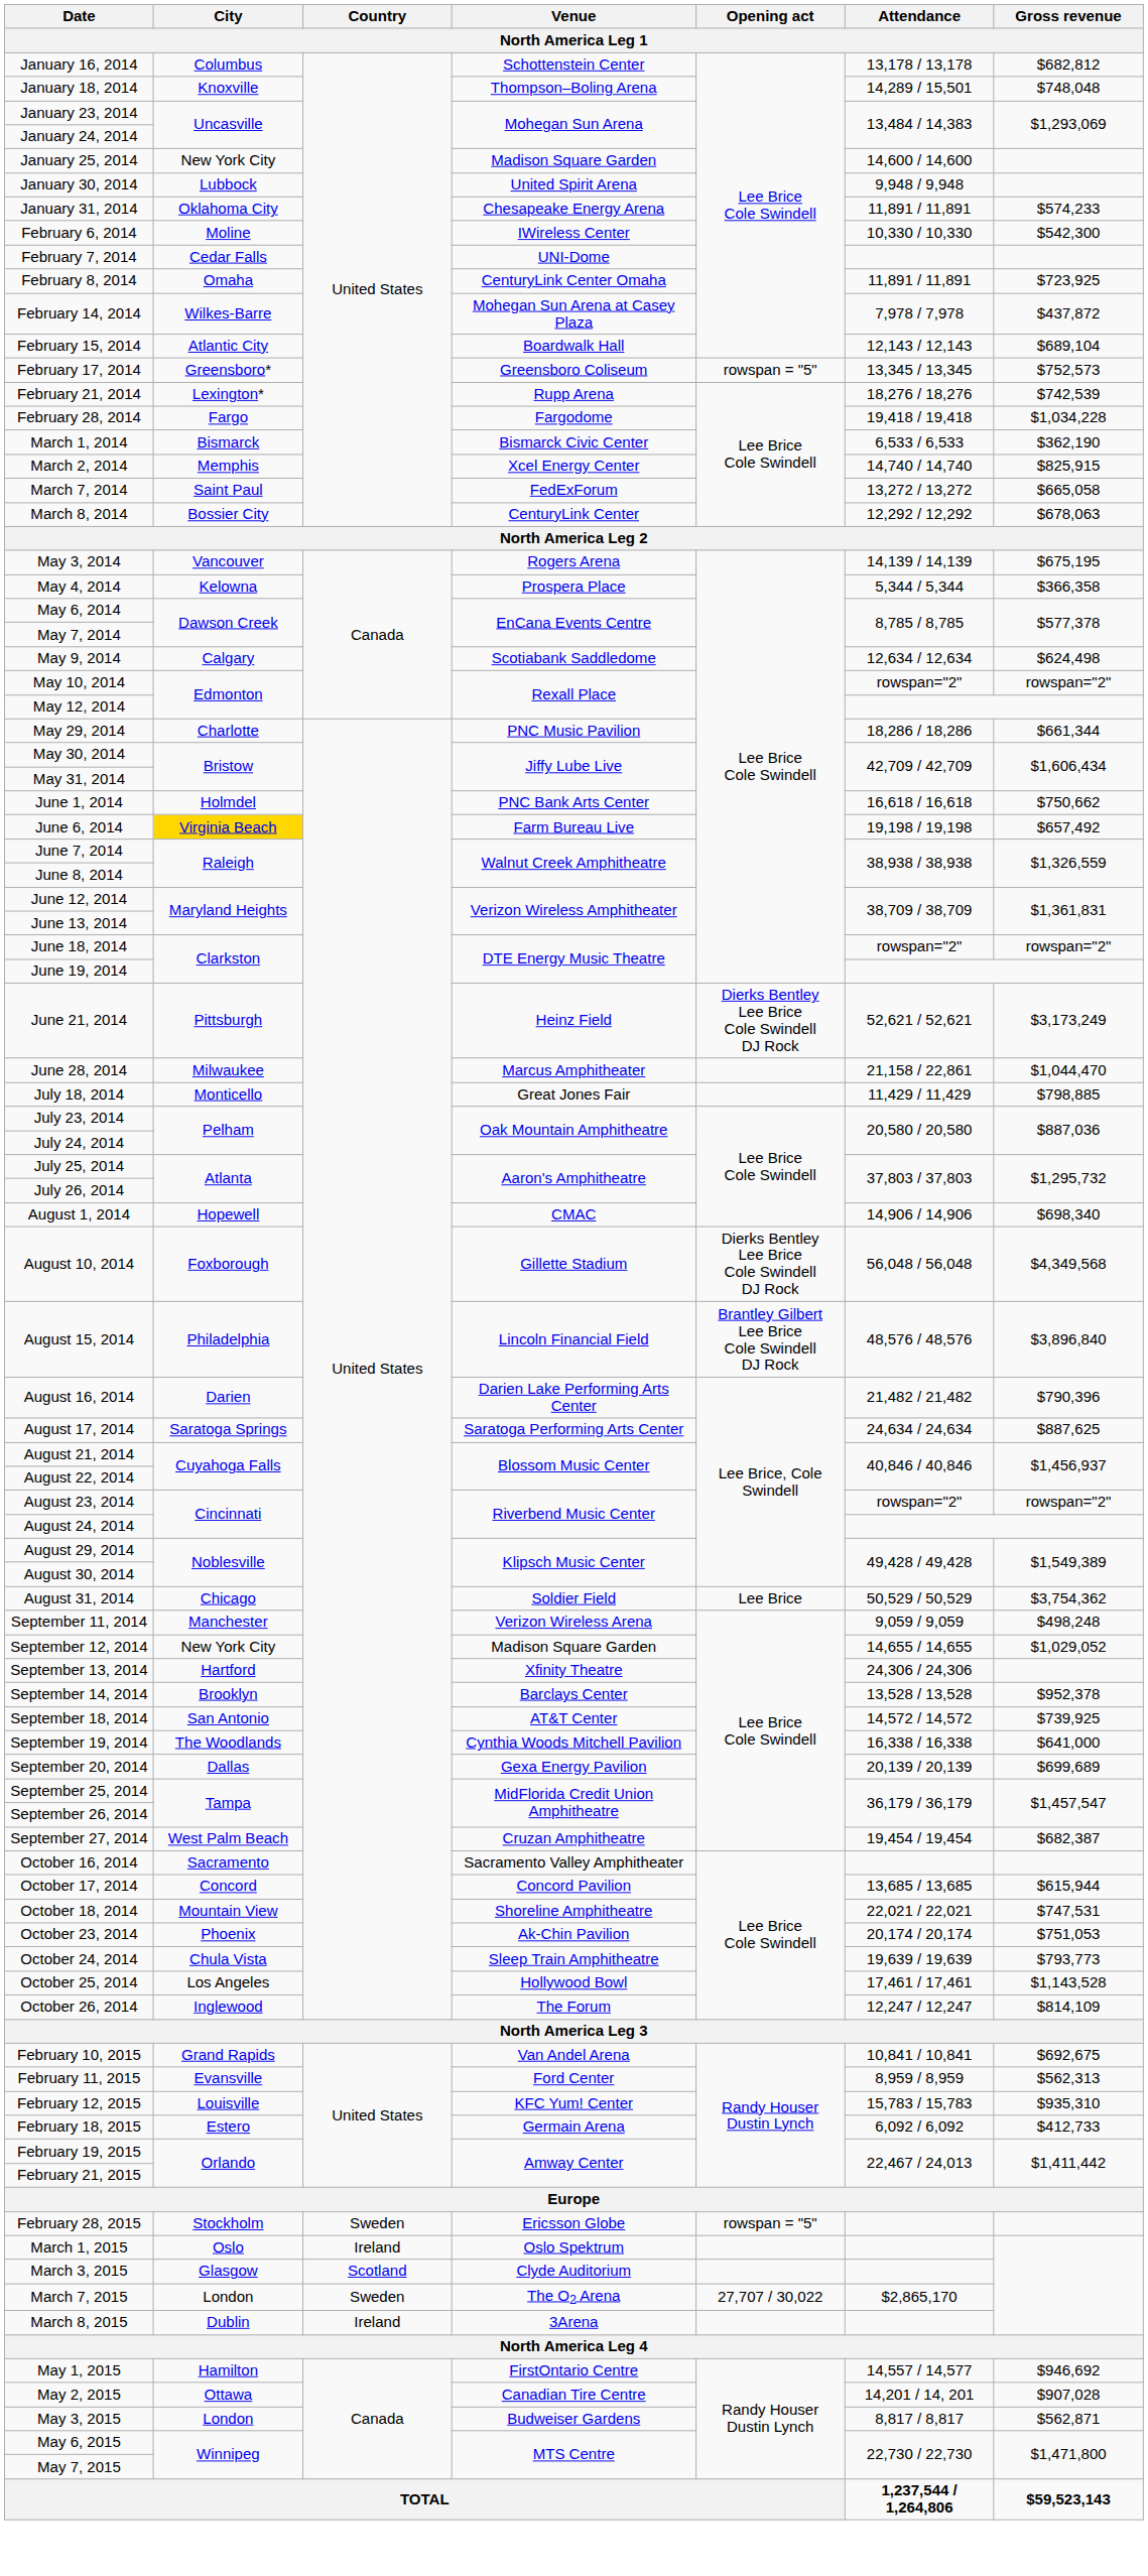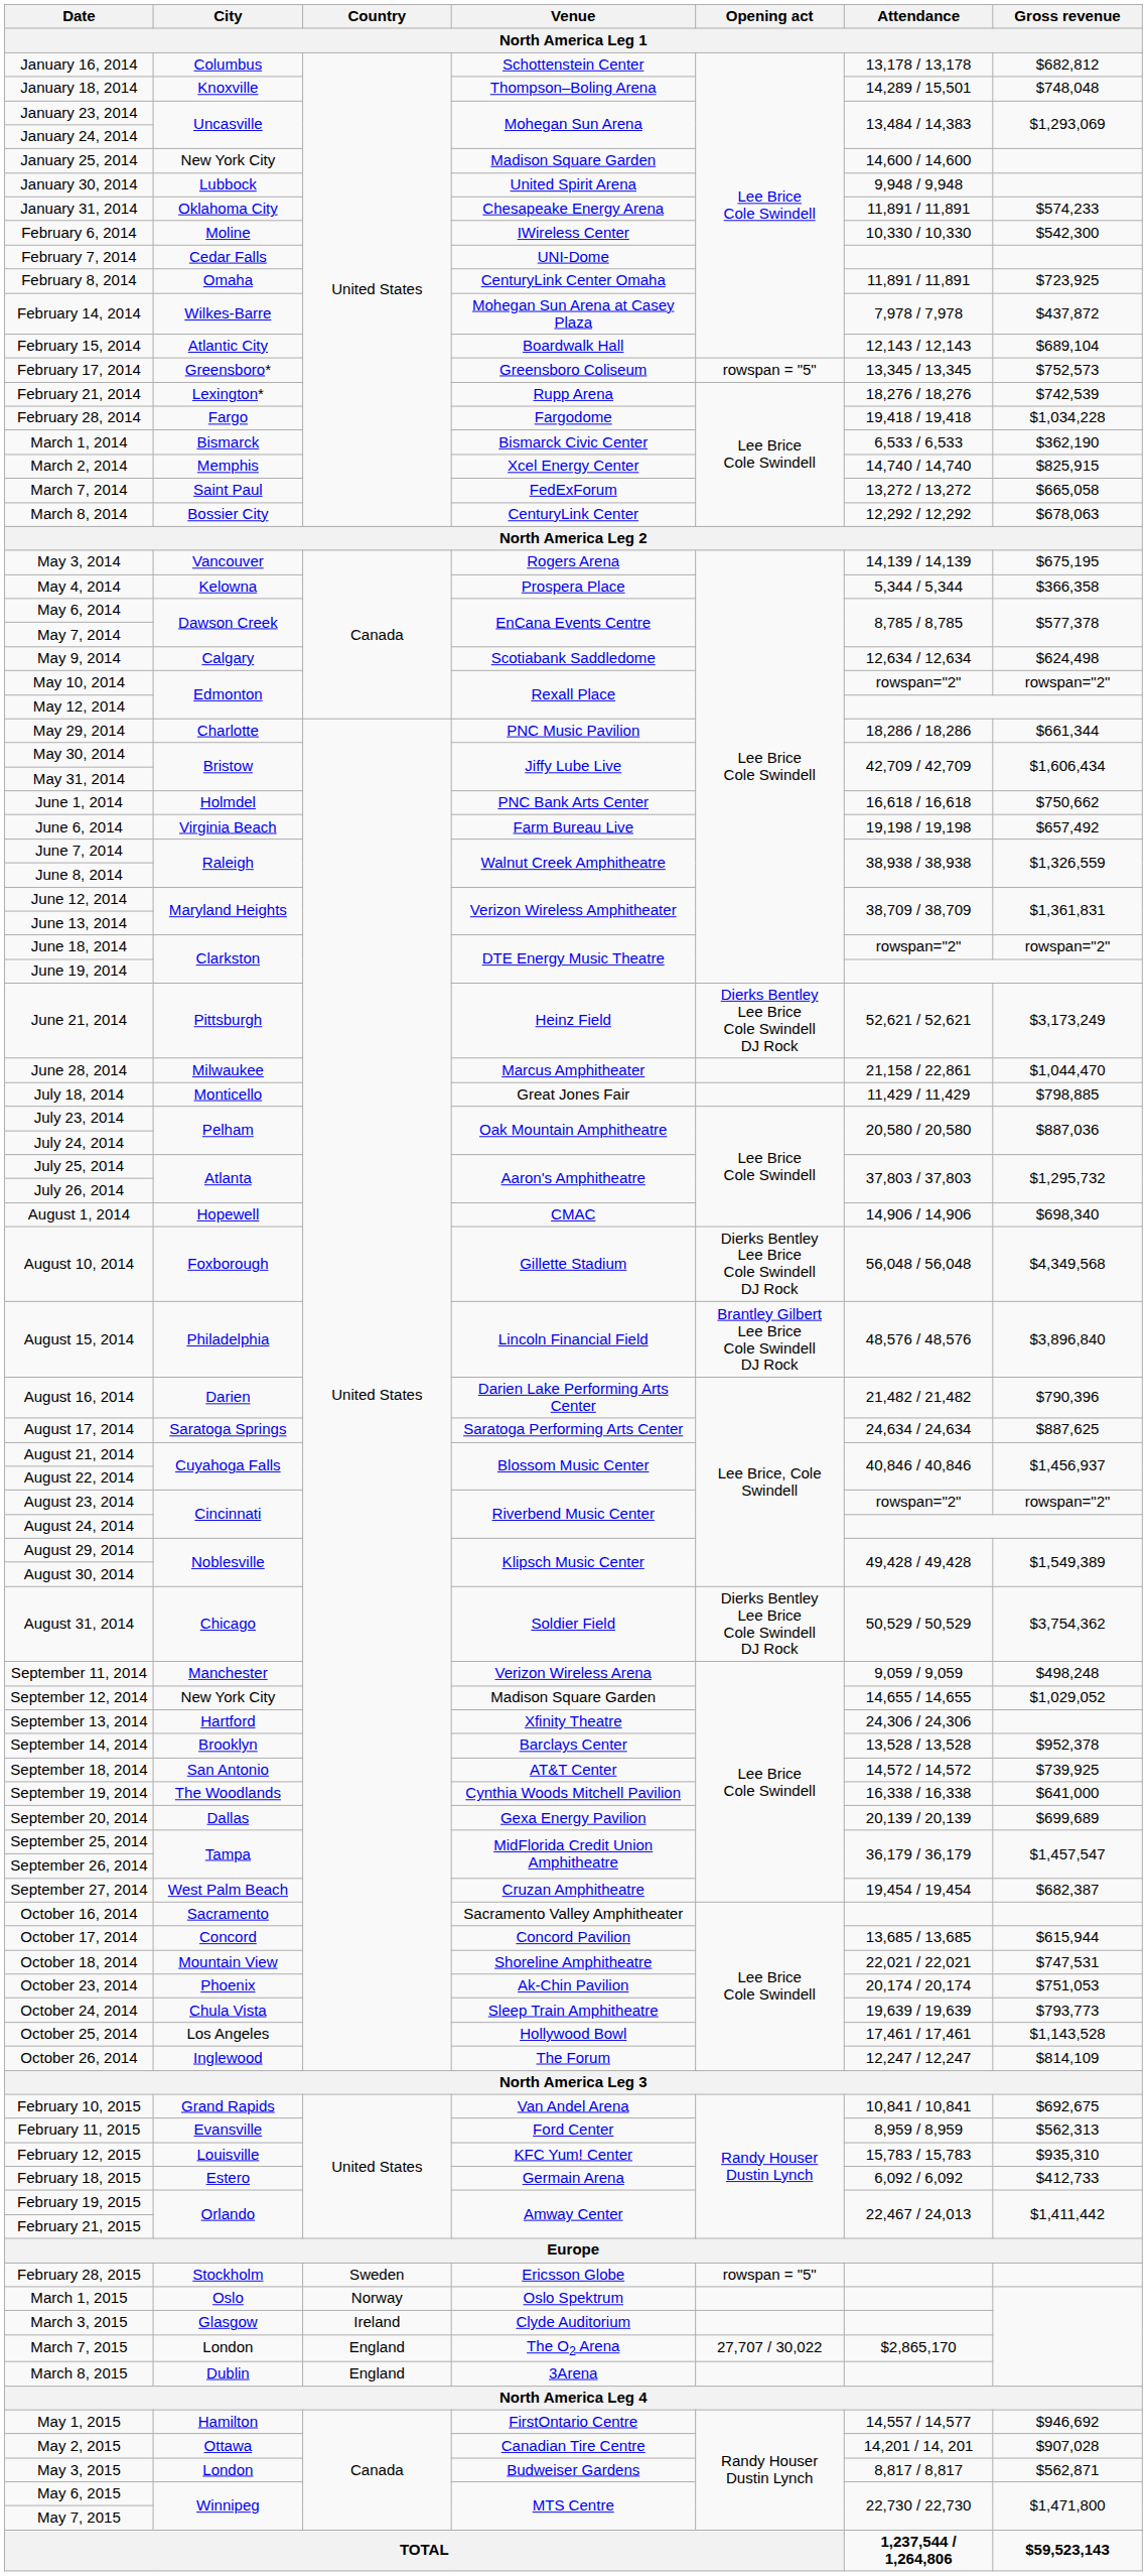June 6, 2014 | City: gold background -> no background
August 31, 2014 | Opening act: Lee Brice -> Dierks Bentley Lee Brice Cole Swindell DJ Rock
March 1, 2015 | Country: Ireland -> Norway
March 3, 2015 | Country: Scotland -> Ireland
March 7, 2015 | Country: Sweden -> England
March 8, 2015 | Country: Ireland -> England
